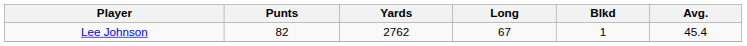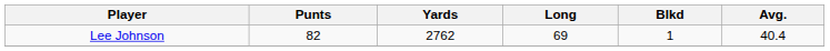Lee Johnson | Long: 67 -> 69
Lee Johnson | Avg.: 45.4 -> 40.4
